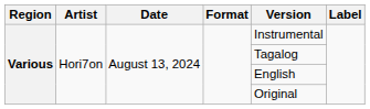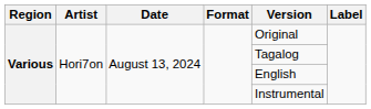row 2 | Version: Instrumental -> Original
row 5 | Version: Original -> Instrumental
